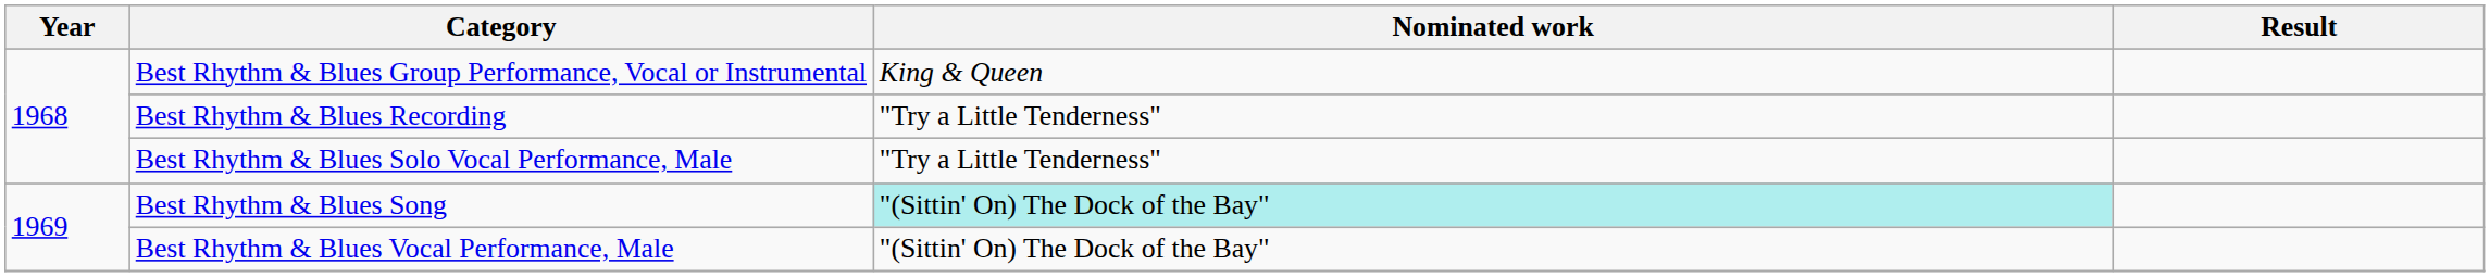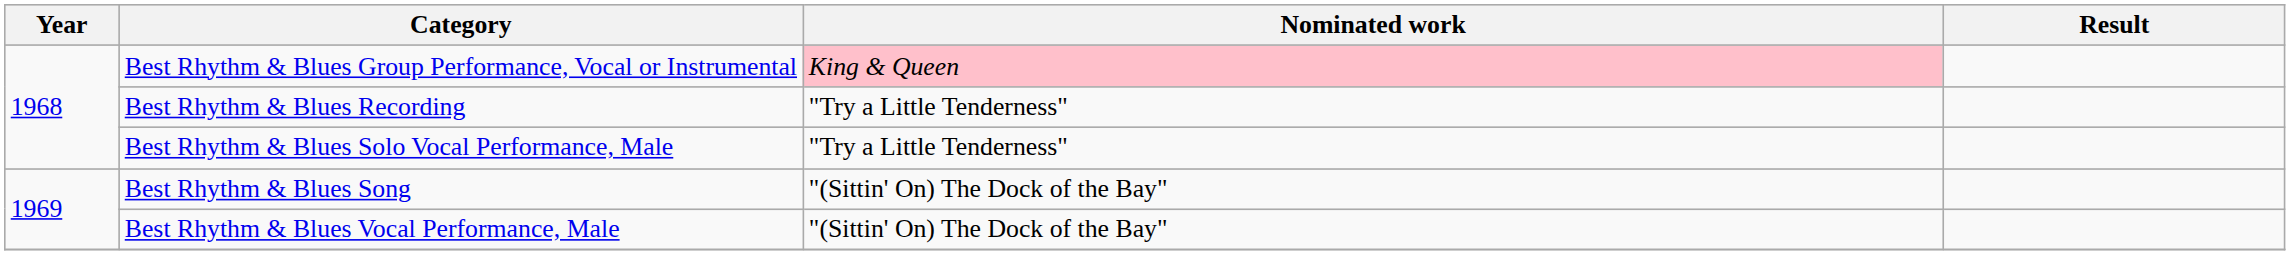Best Rhythm & Blues Group Performance, Vocal or Instrumental | Nominated work: no background -> pink background
Best Rhythm & Blues Song | Nominated work: paleturquoise background -> no background
